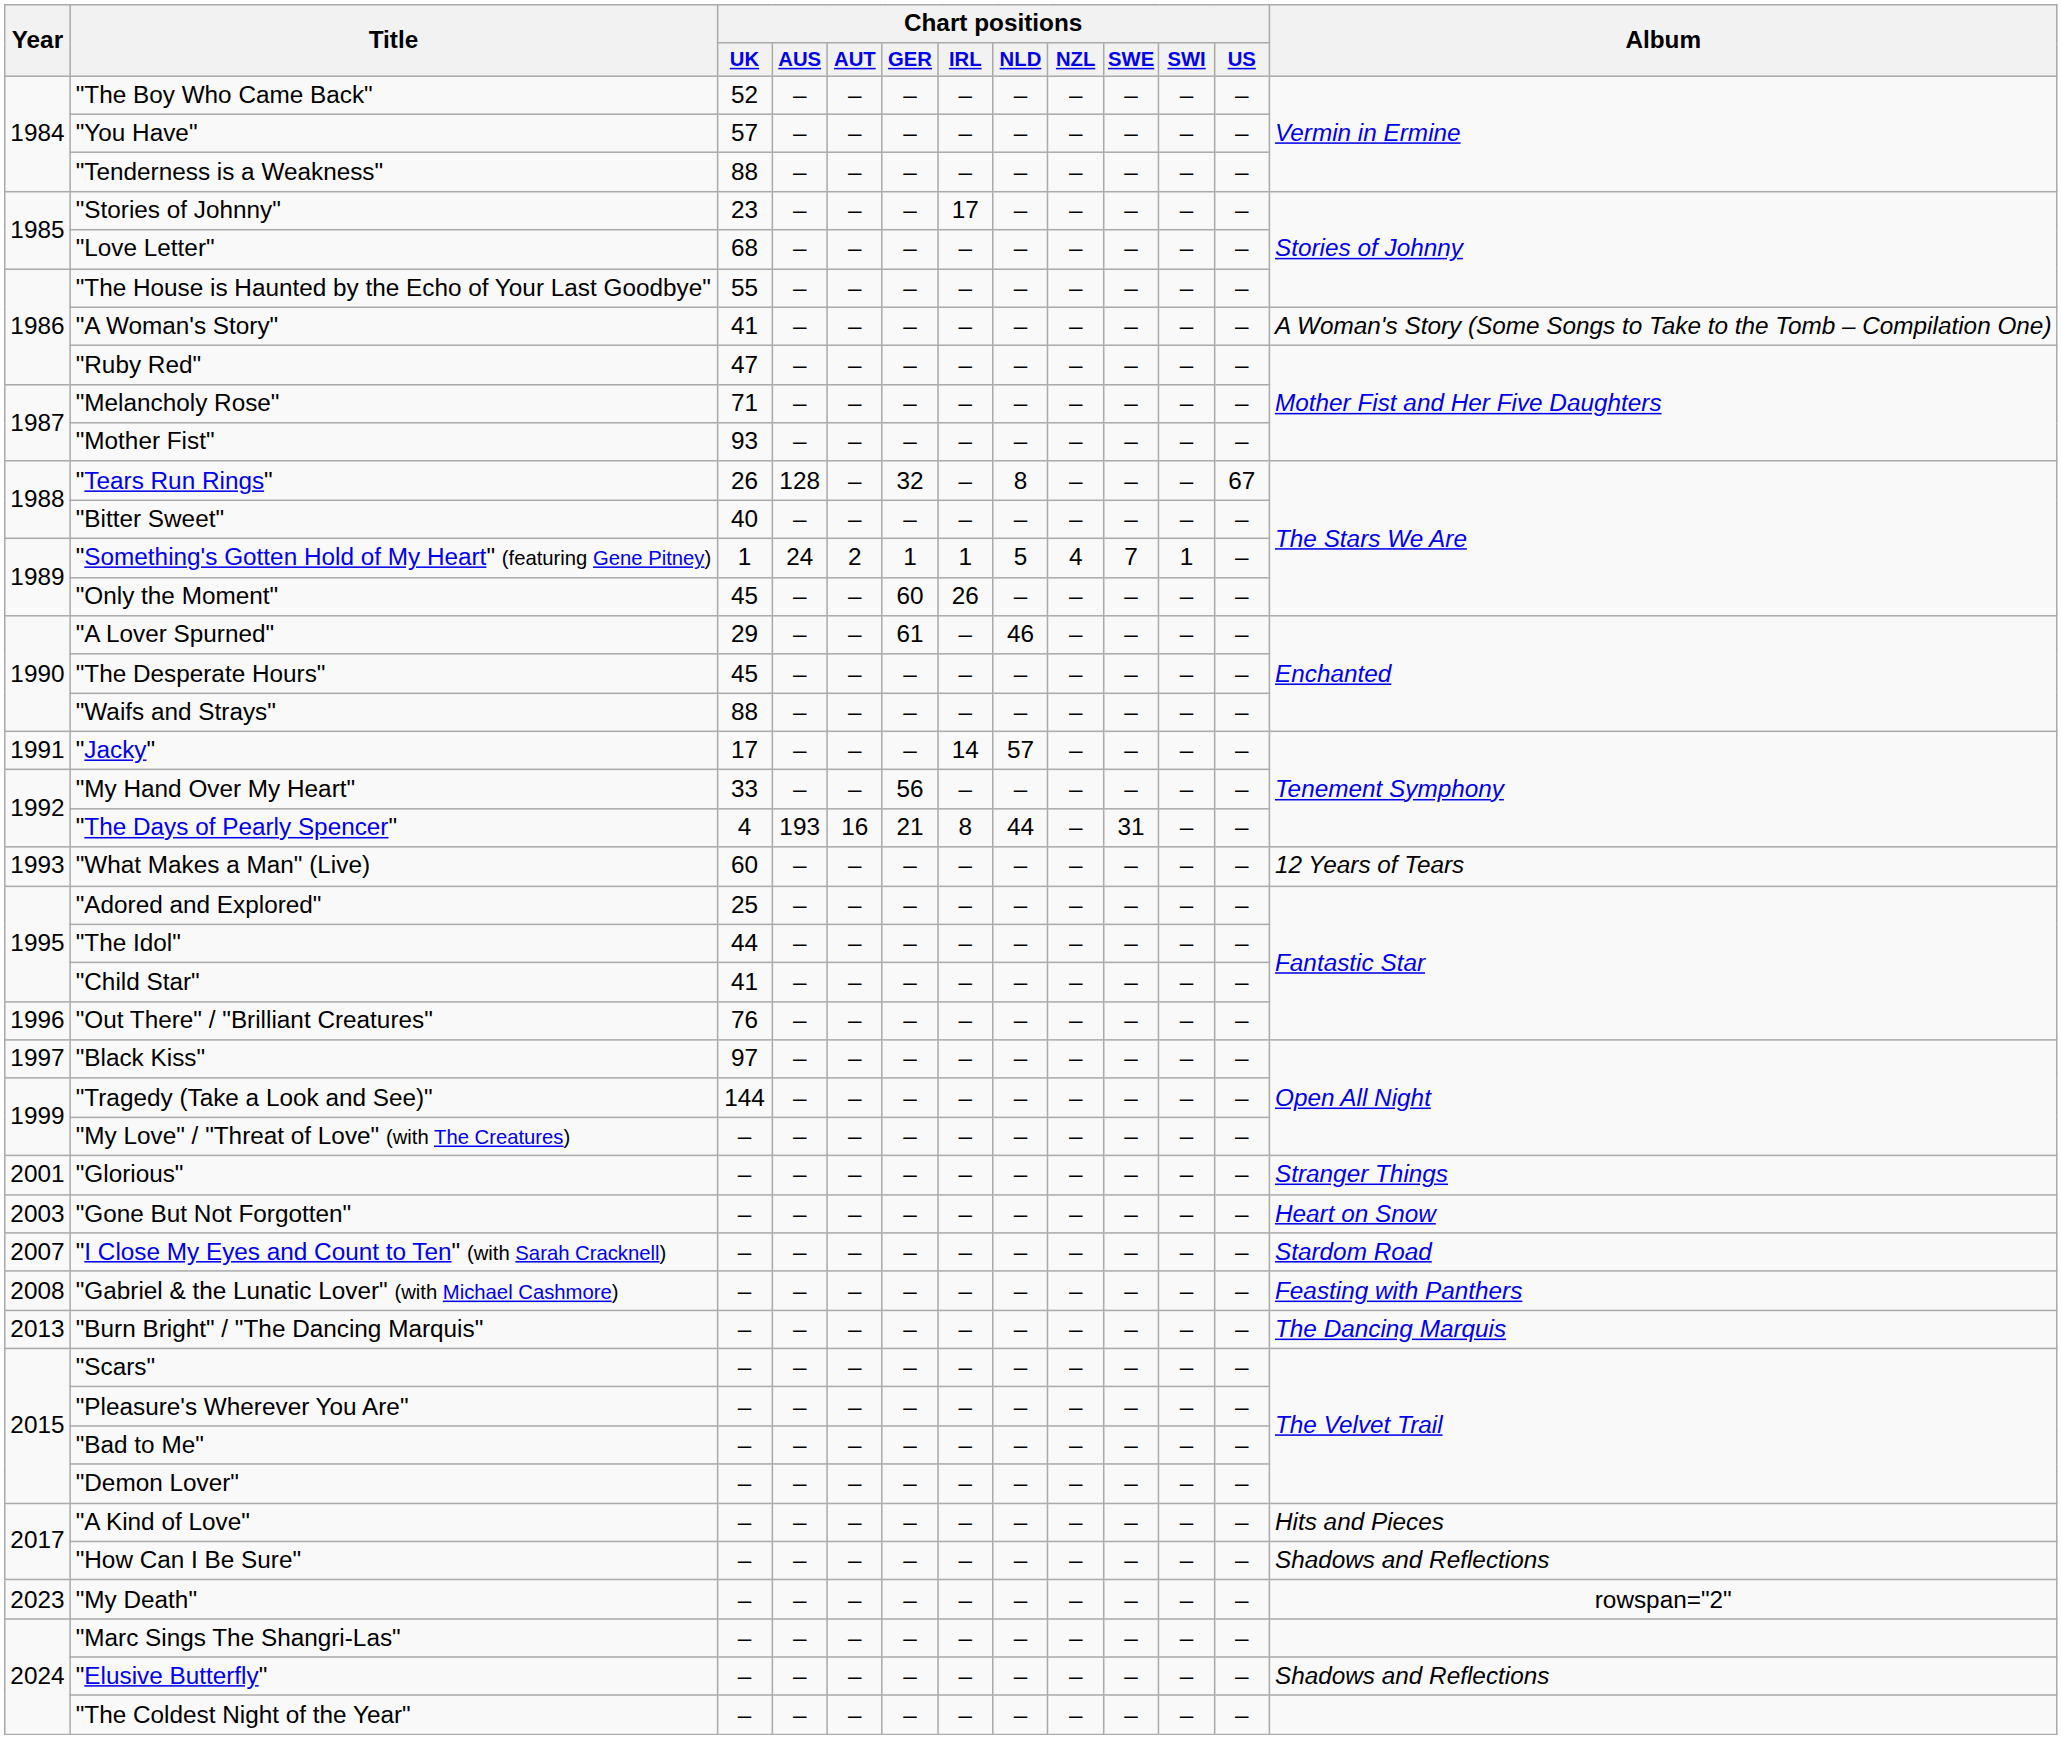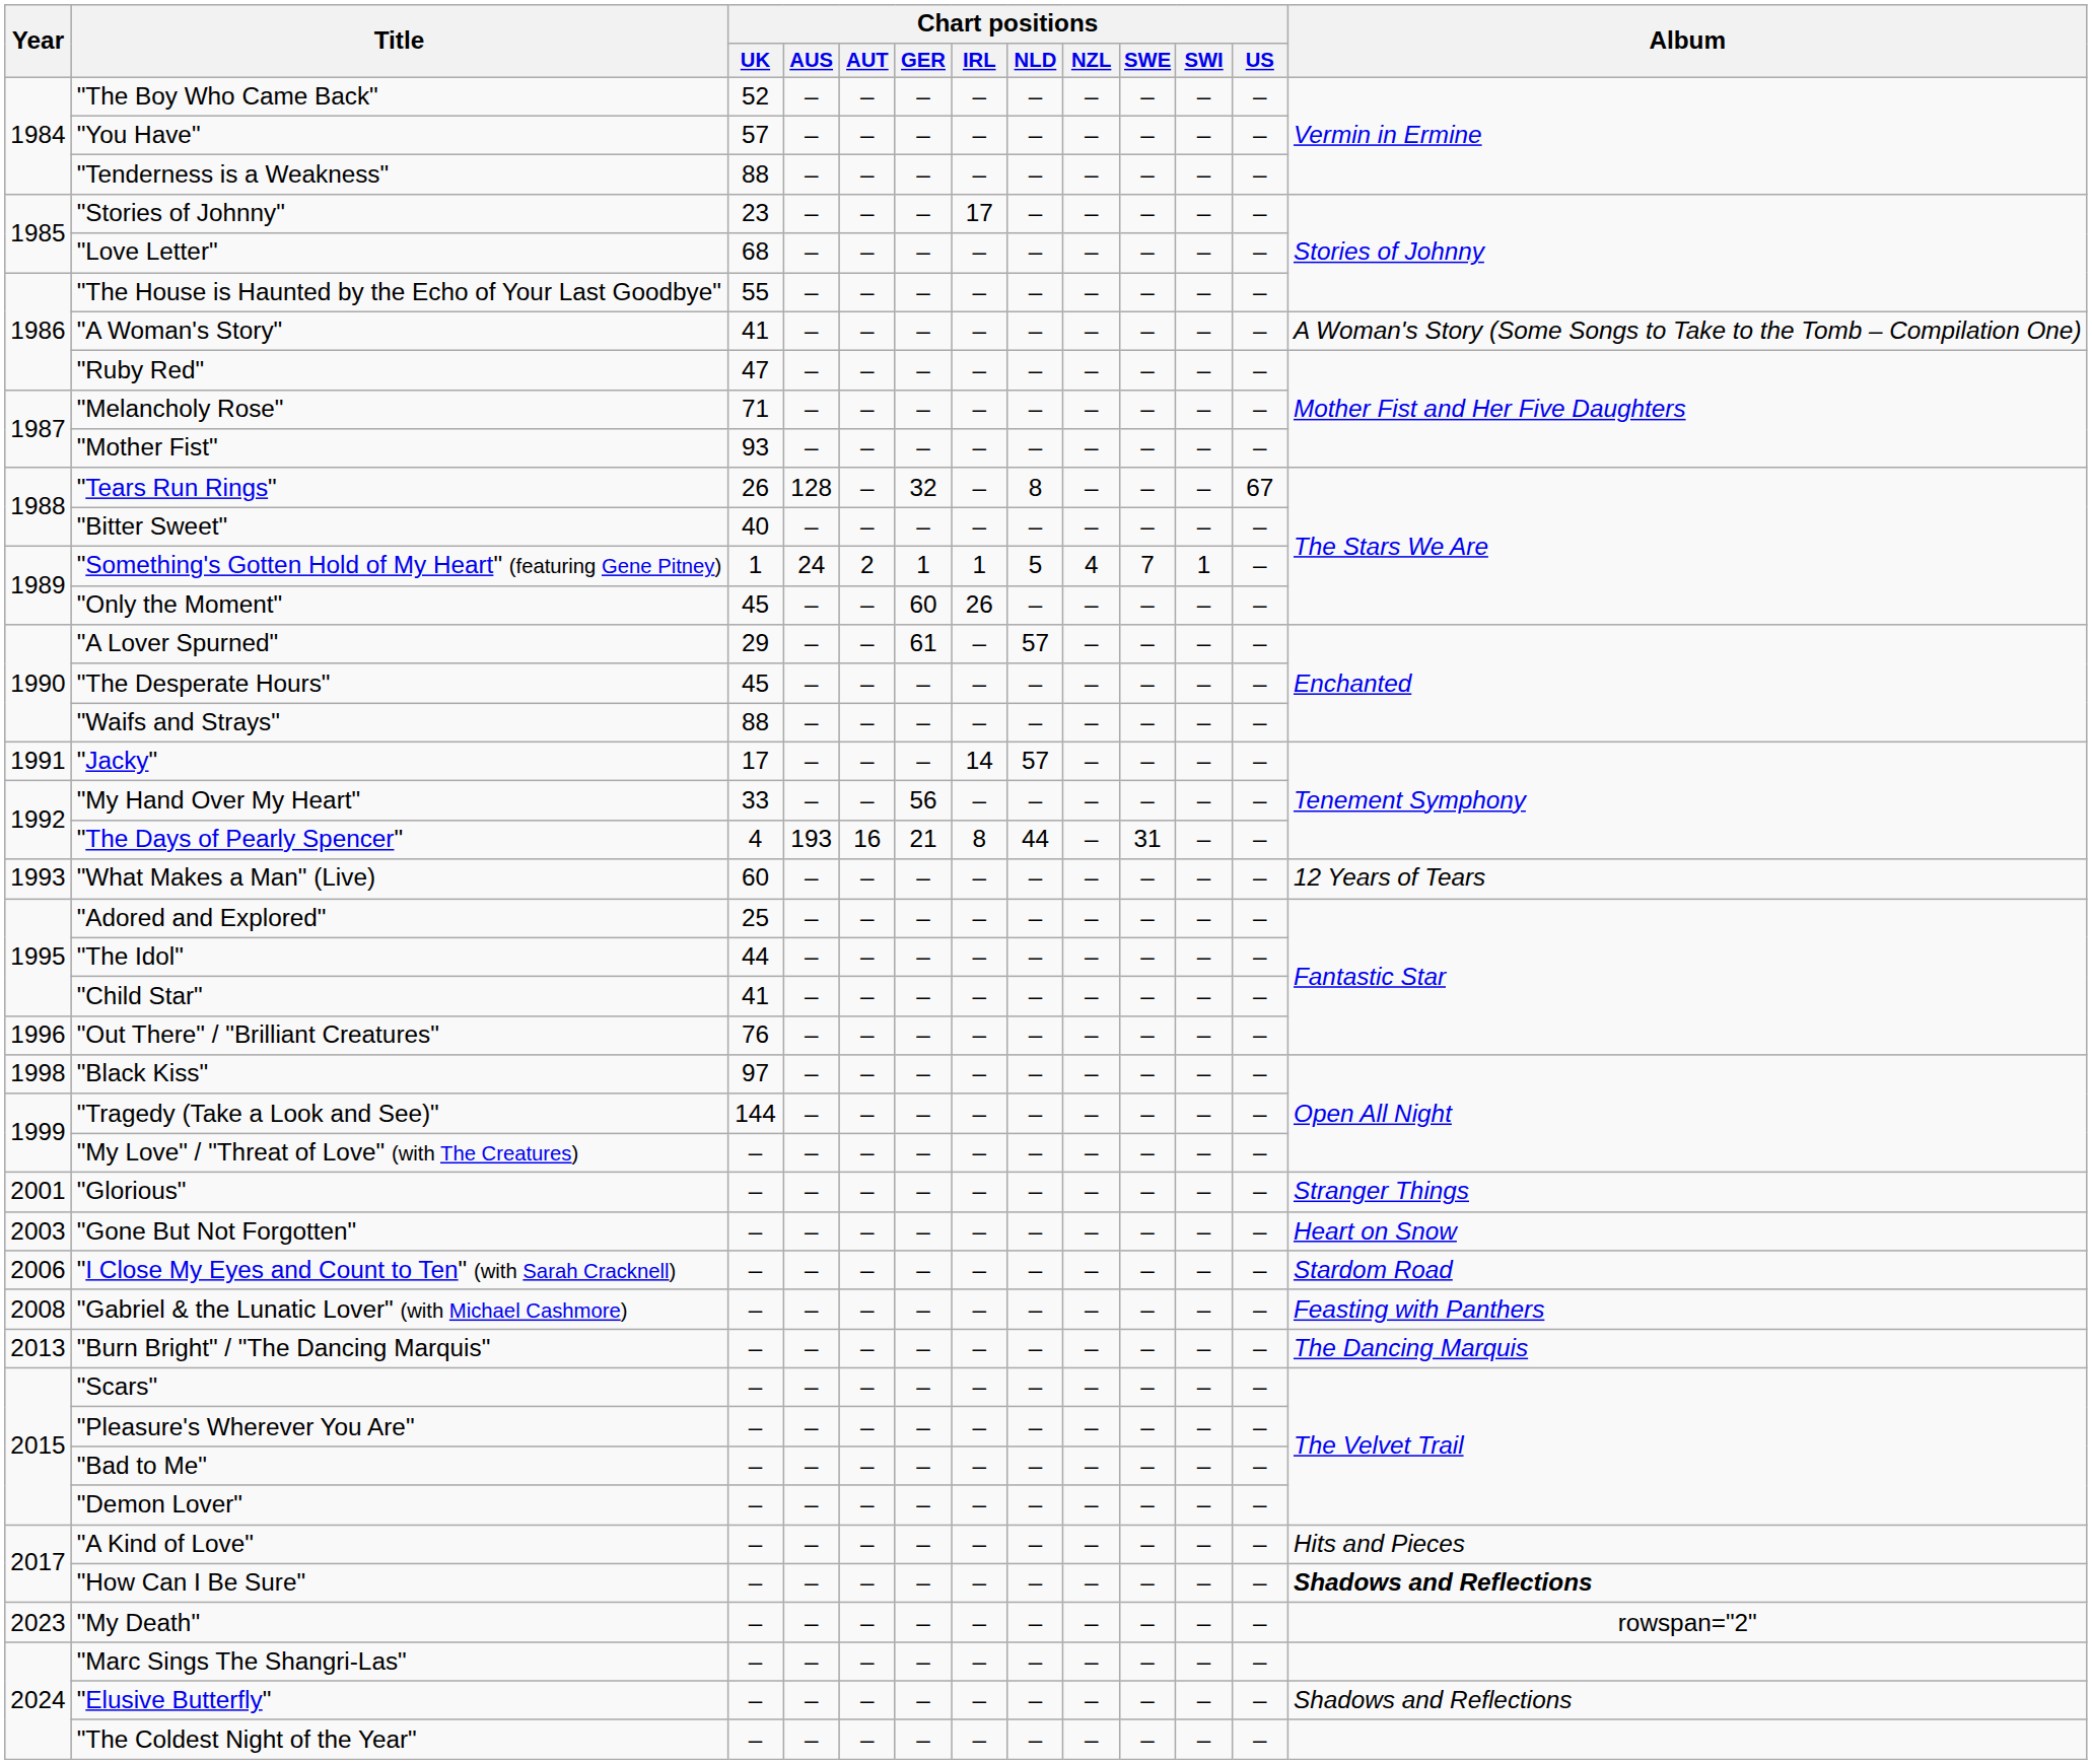"A Lover Spurned" | Chart positions / NLD: 46 -> 57
"Black Kiss" | Year: 1997 -> 1998
"I Close My Eyes and Count to Ten" (with Sarah Cracknell) | Year: 2007 -> 2006
"How Can I Be Sure" | Album: normal -> bold
